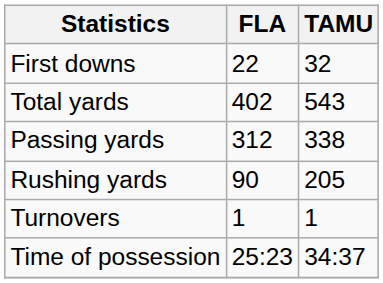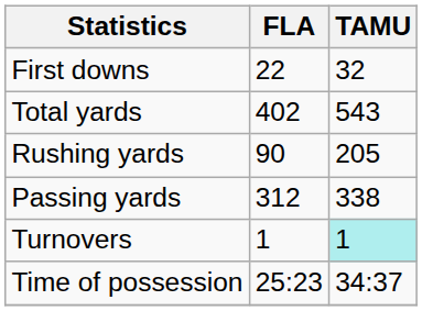rows swapped: Rushing yards <-> Passing yards
Turnovers | TAMU: no background -> paleturquoise background
